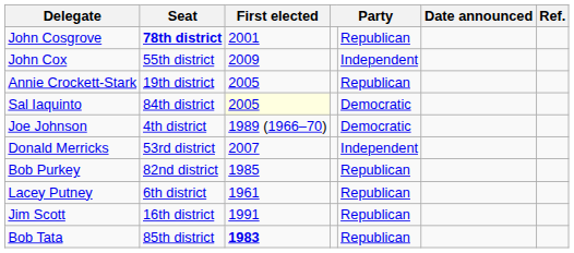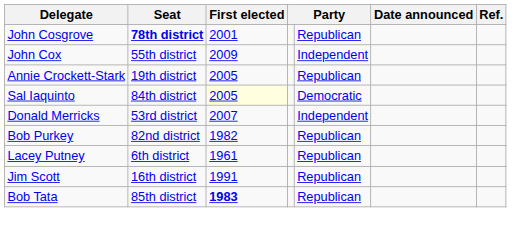- row: Joe Johnson | 4th district | 1989 (1966–70) | Democratic
Bob Purkey | First elected: 1985 -> 1982
